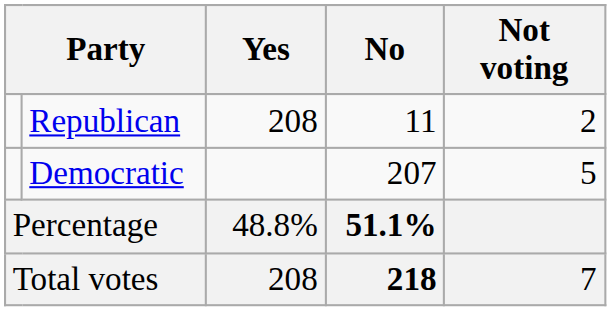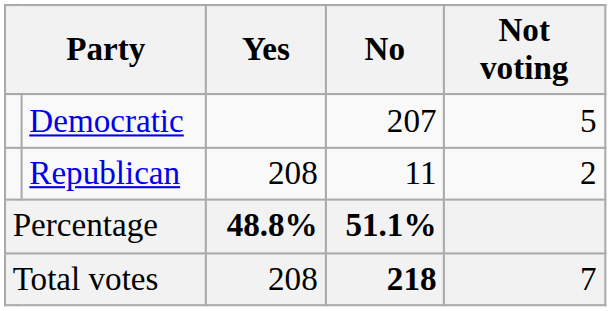rows swapped: Republican <-> Democratic
Percentage | Yes: normal -> bold
